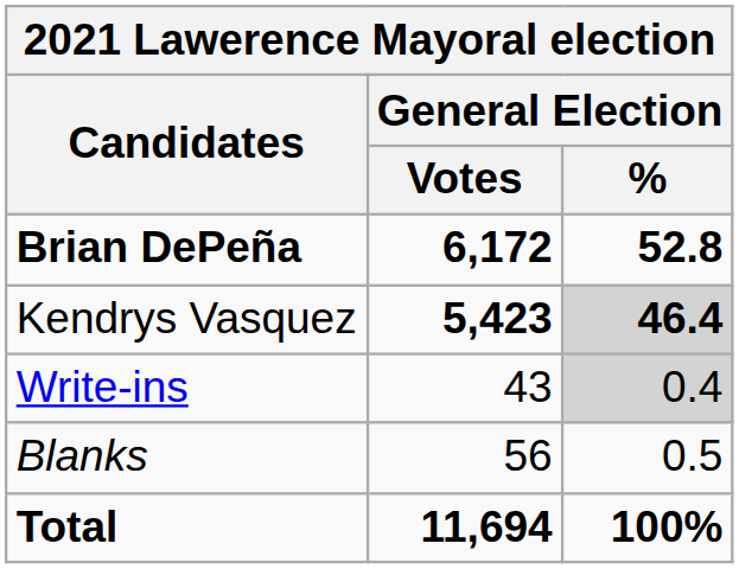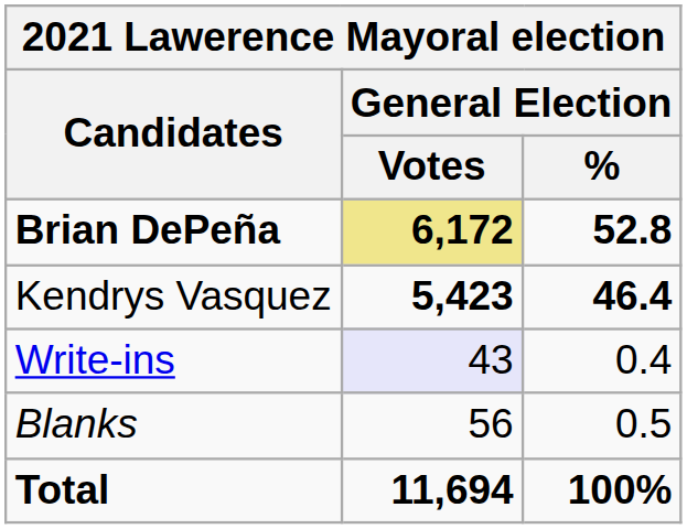Brian DePeña | General Election / Votes: no background -> khaki background
Kendrys Vasquez | General Election / %: lightgrey background -> no background
Write-ins | General Election / Votes: no background -> lavender background
Write-ins | General Election / %: lightgrey background -> no background
